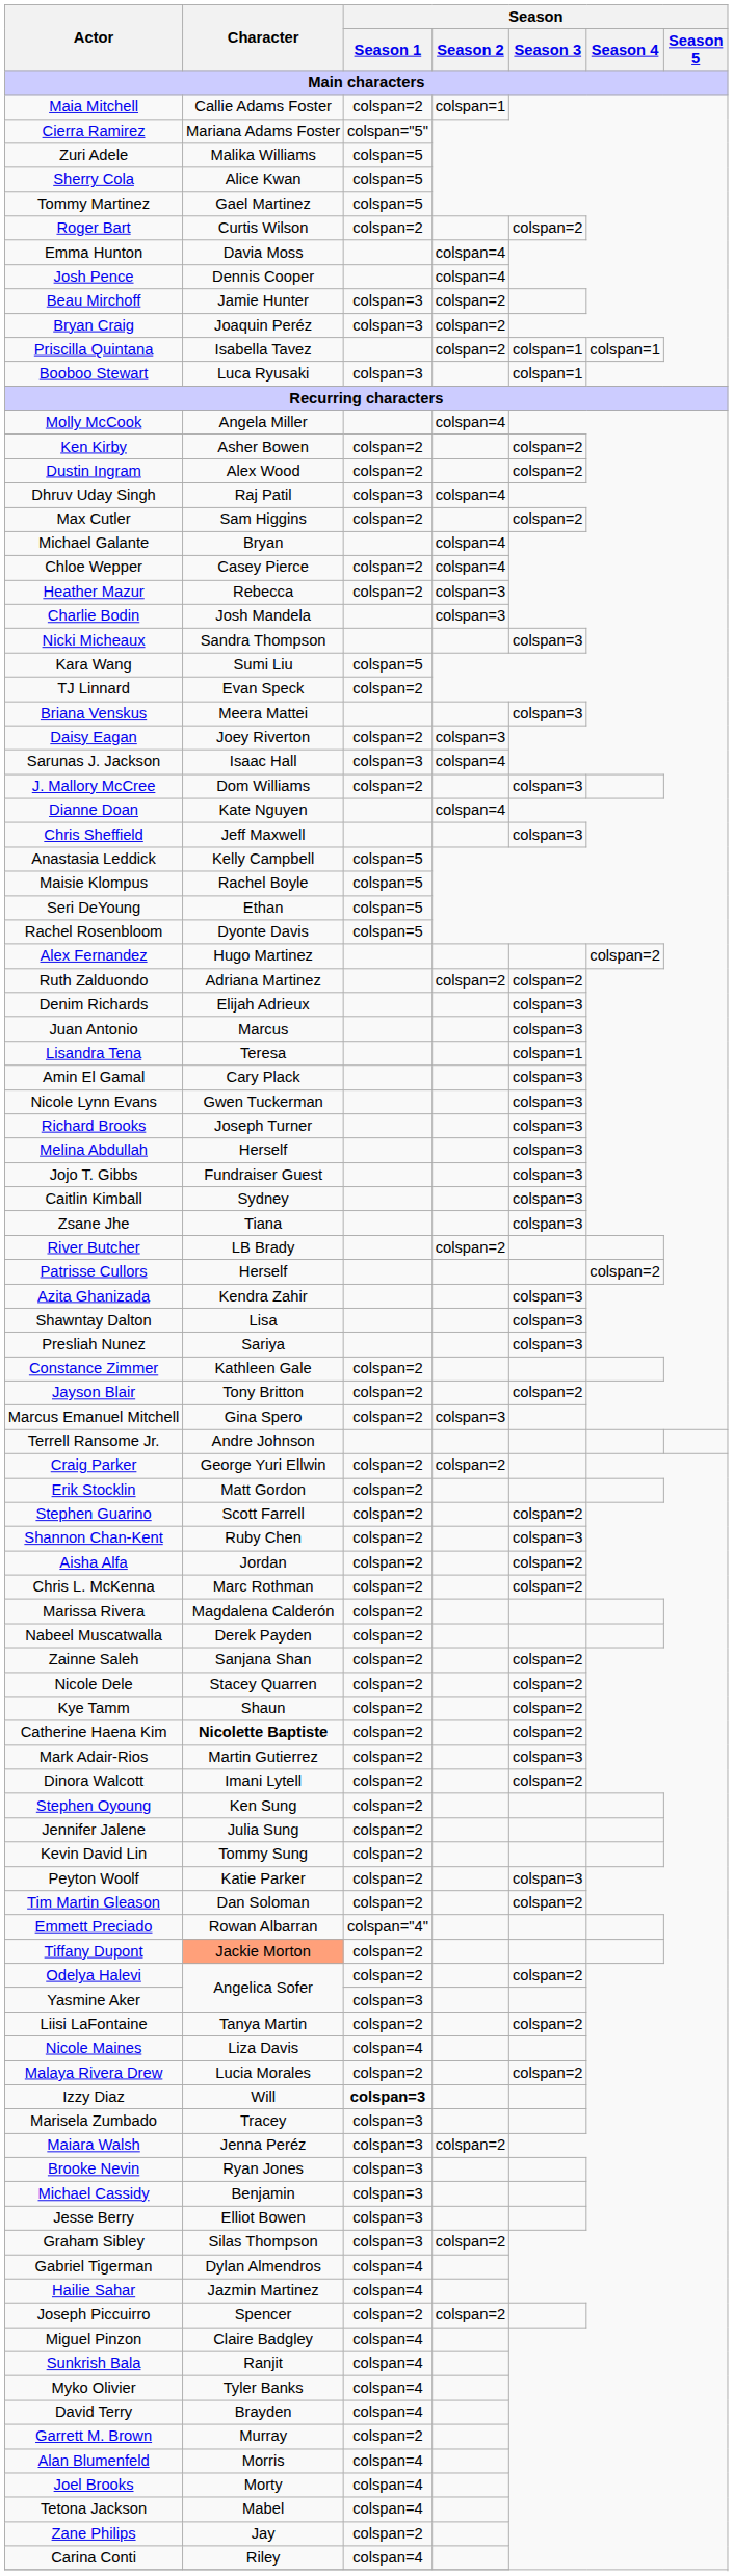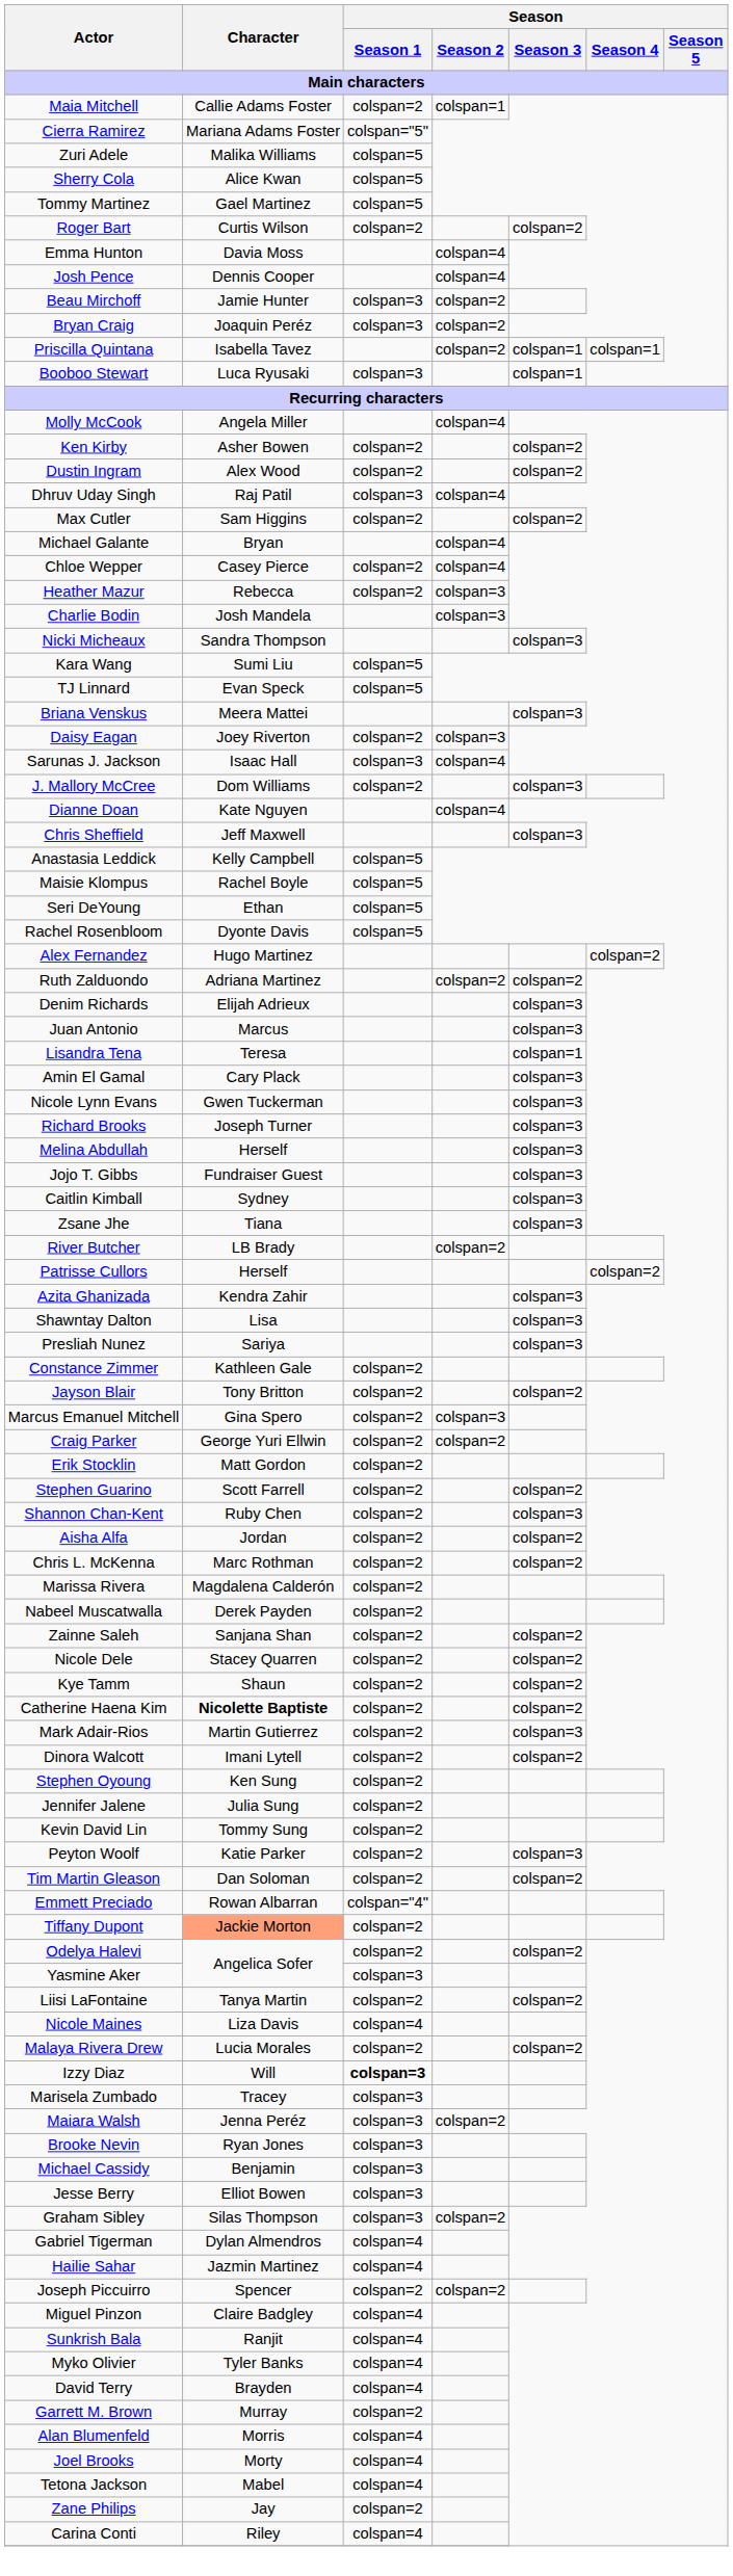TJ Linnard | Season / Season 1: colspan=2 -> colspan=5
- row: Terrell Ransome Jr. | Andre Johnson
